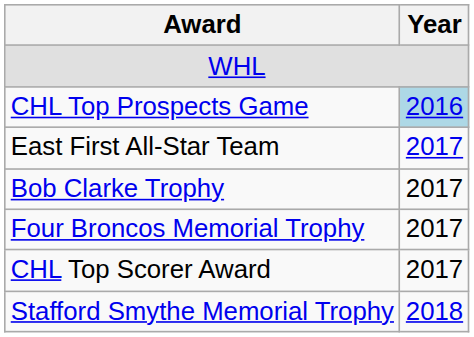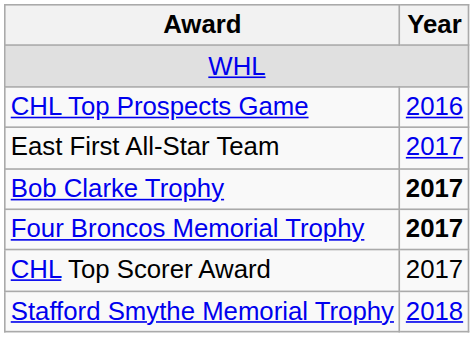CHL Top Prospects Game | Year: lightblue background -> no background
Bob Clarke Trophy | Year: normal -> bold
Four Broncos Memorial Trophy | Year: normal -> bold
